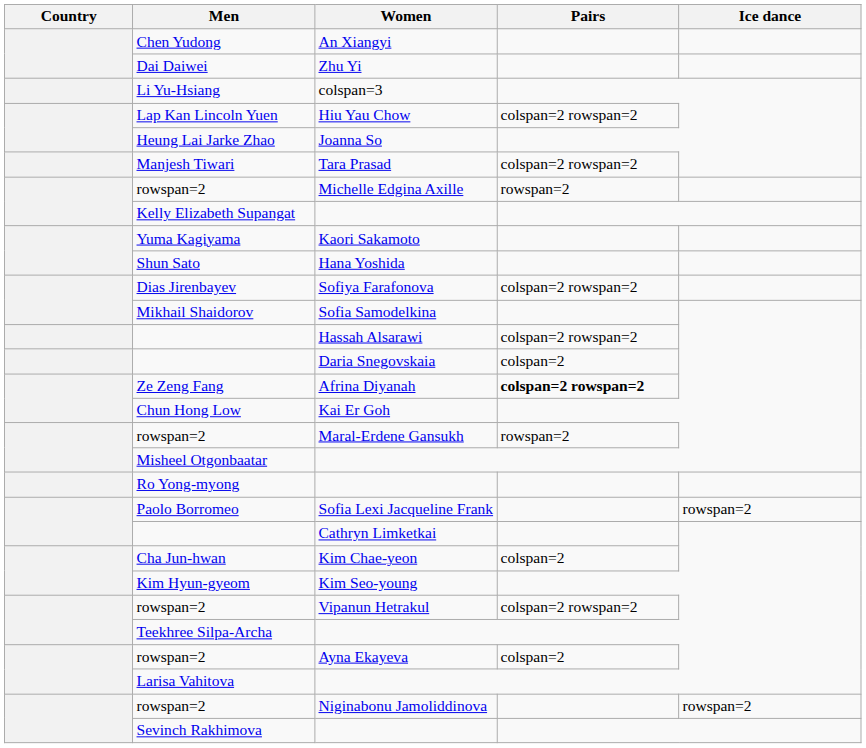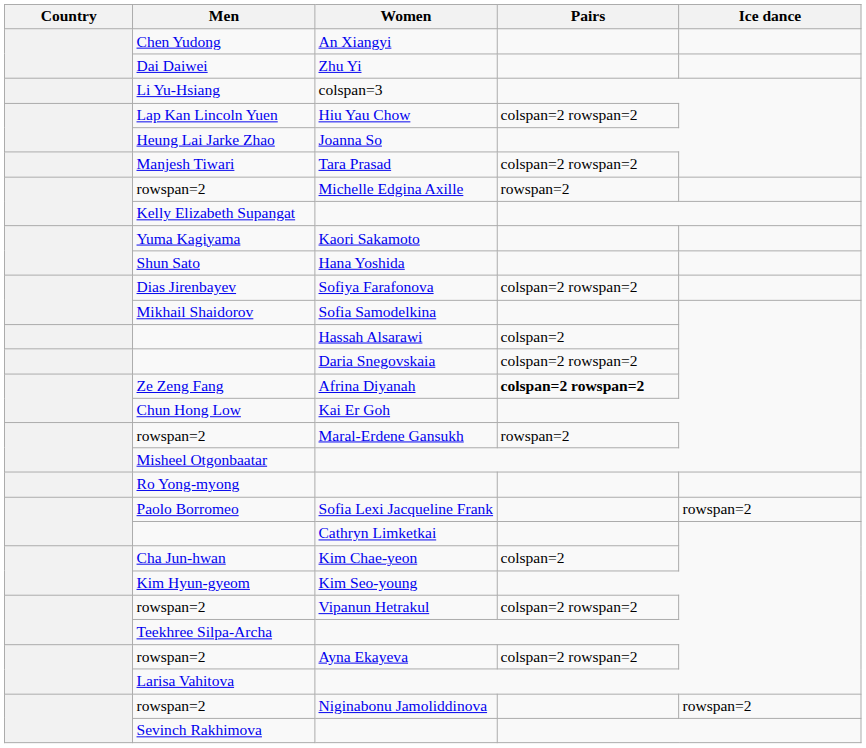Hassah Alsarawi | Pairs: colspan=2 rowspan=2 -> colspan=2
Daria Snegovskaia | Pairs: colspan=2 -> colspan=2 rowspan=2
Ayna Ekayeva | Pairs: colspan=2 -> colspan=2 rowspan=2
